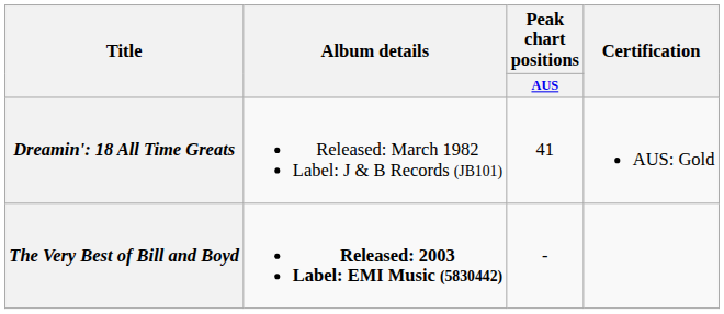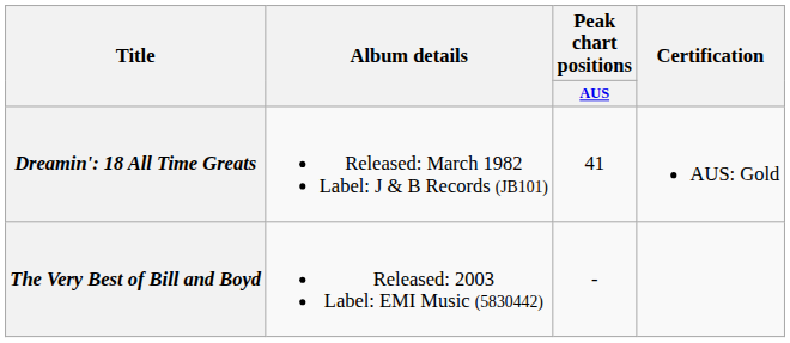The Very Best of Bill and Boyd | Album details: bold -> normal
